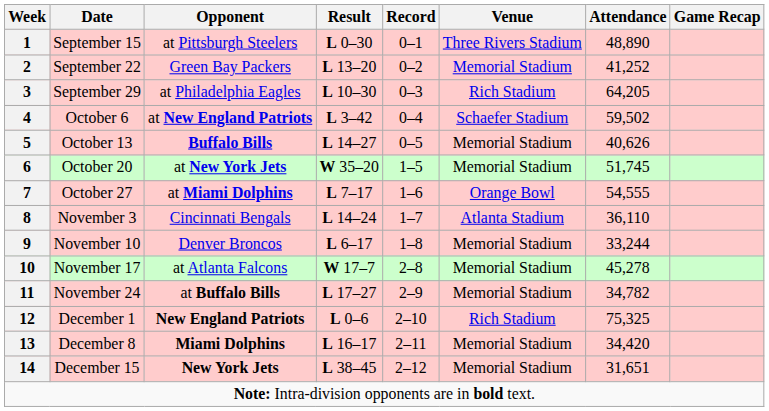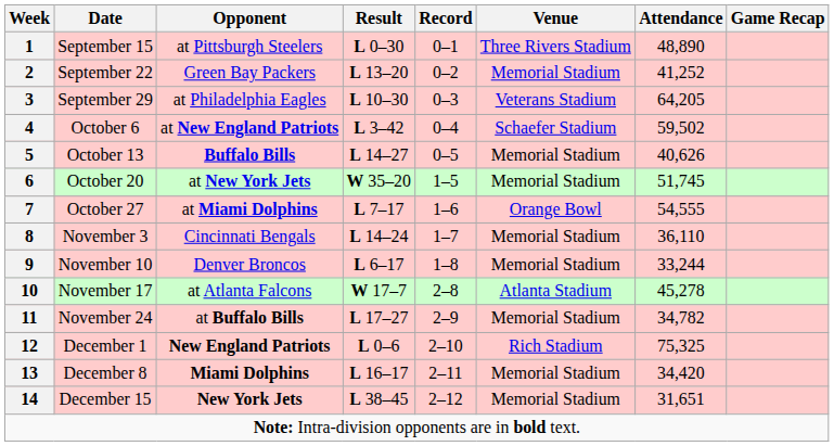3 | Venue: Rich Stadium -> Veterans Stadium
8 | Venue: Atlanta Stadium -> Memorial Stadium
10 | Venue: Memorial Stadium -> Atlanta Stadium
